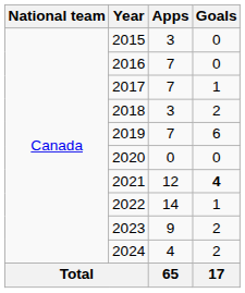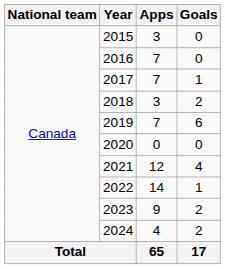2021 | Goals: bold -> normal
